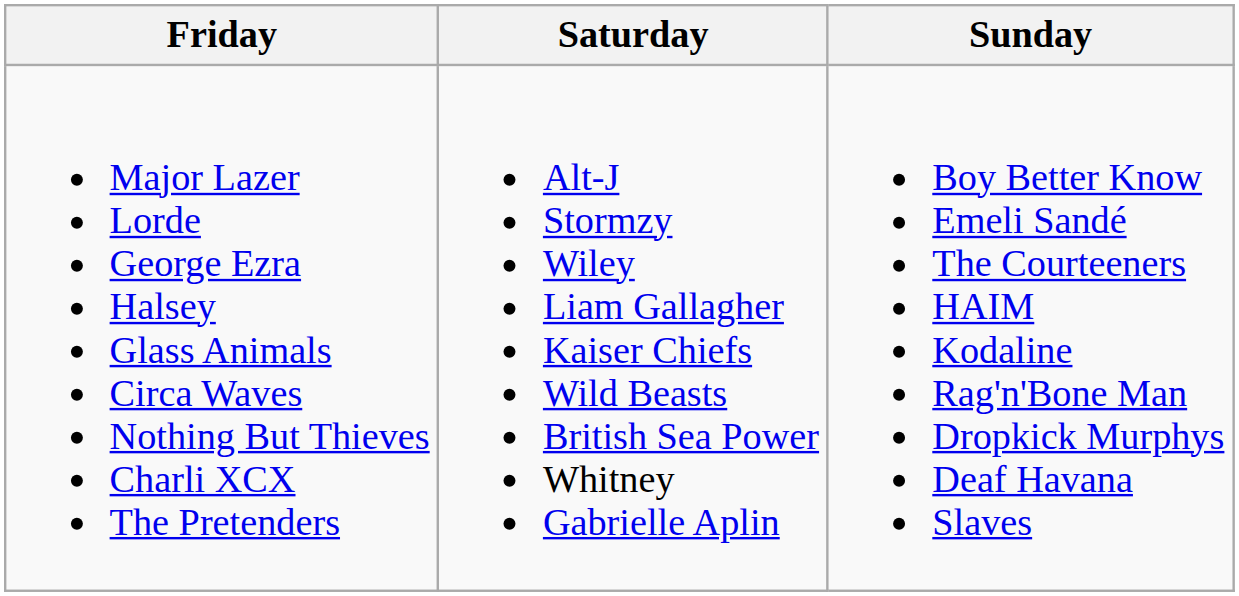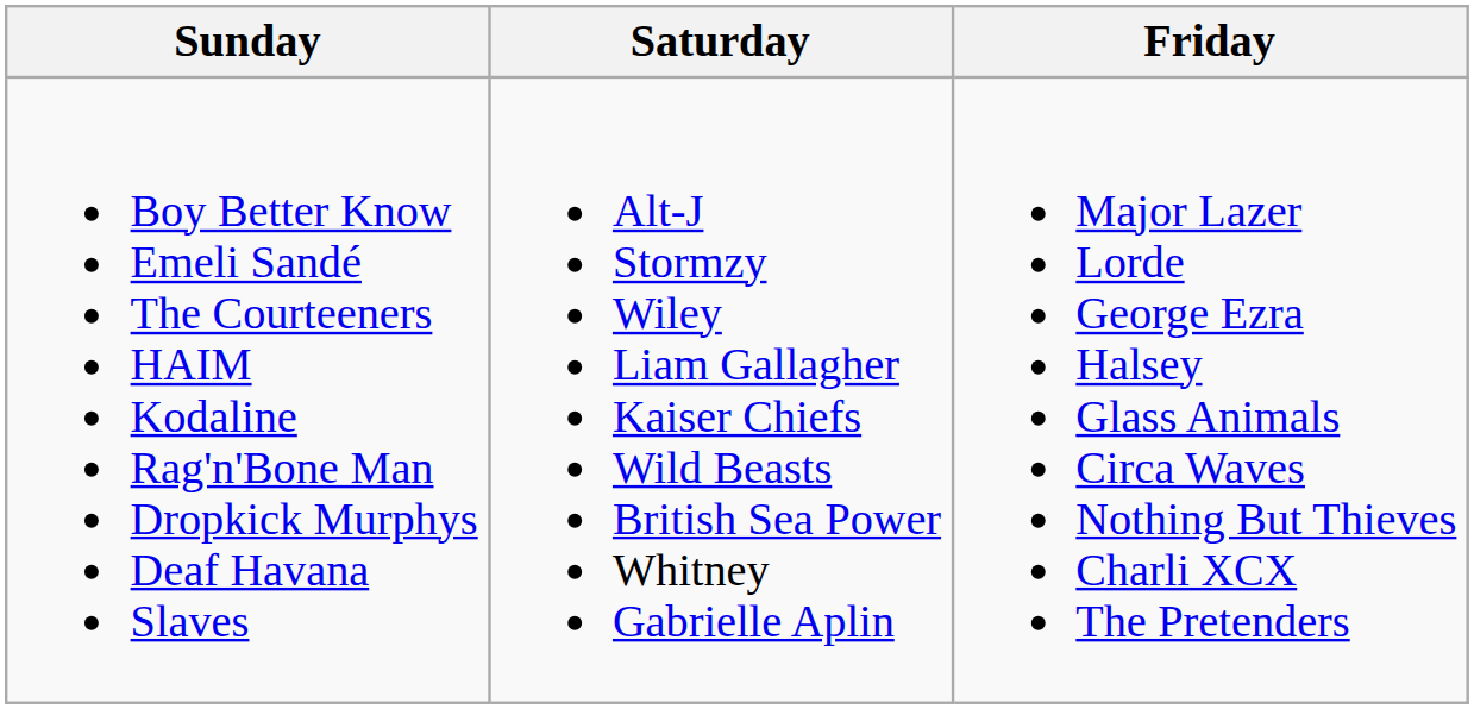columns swapped: Friday <-> Sunday
